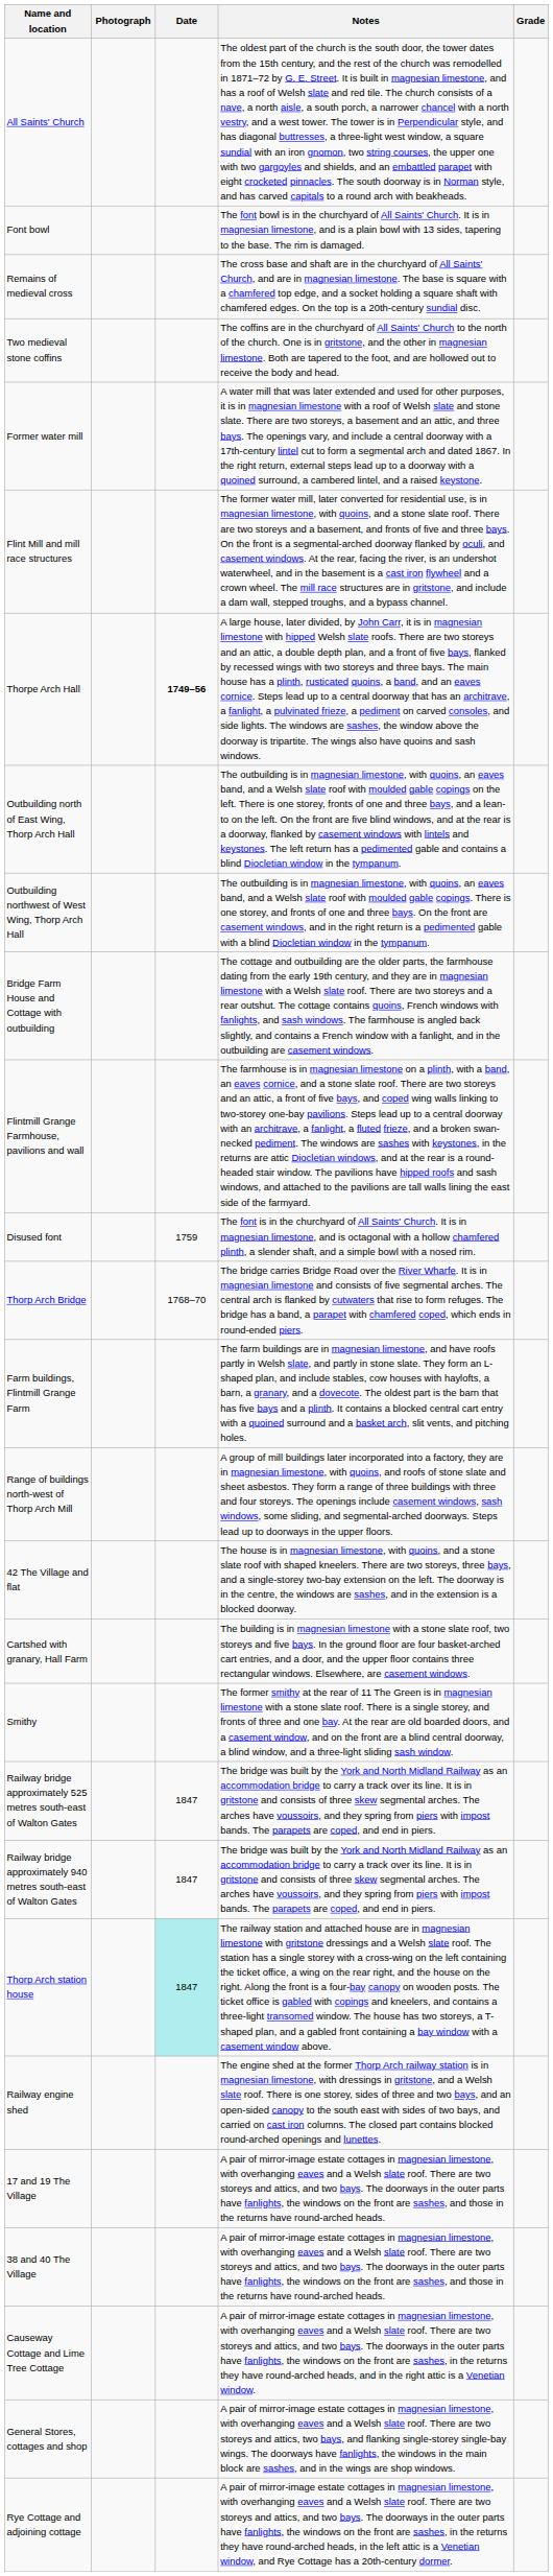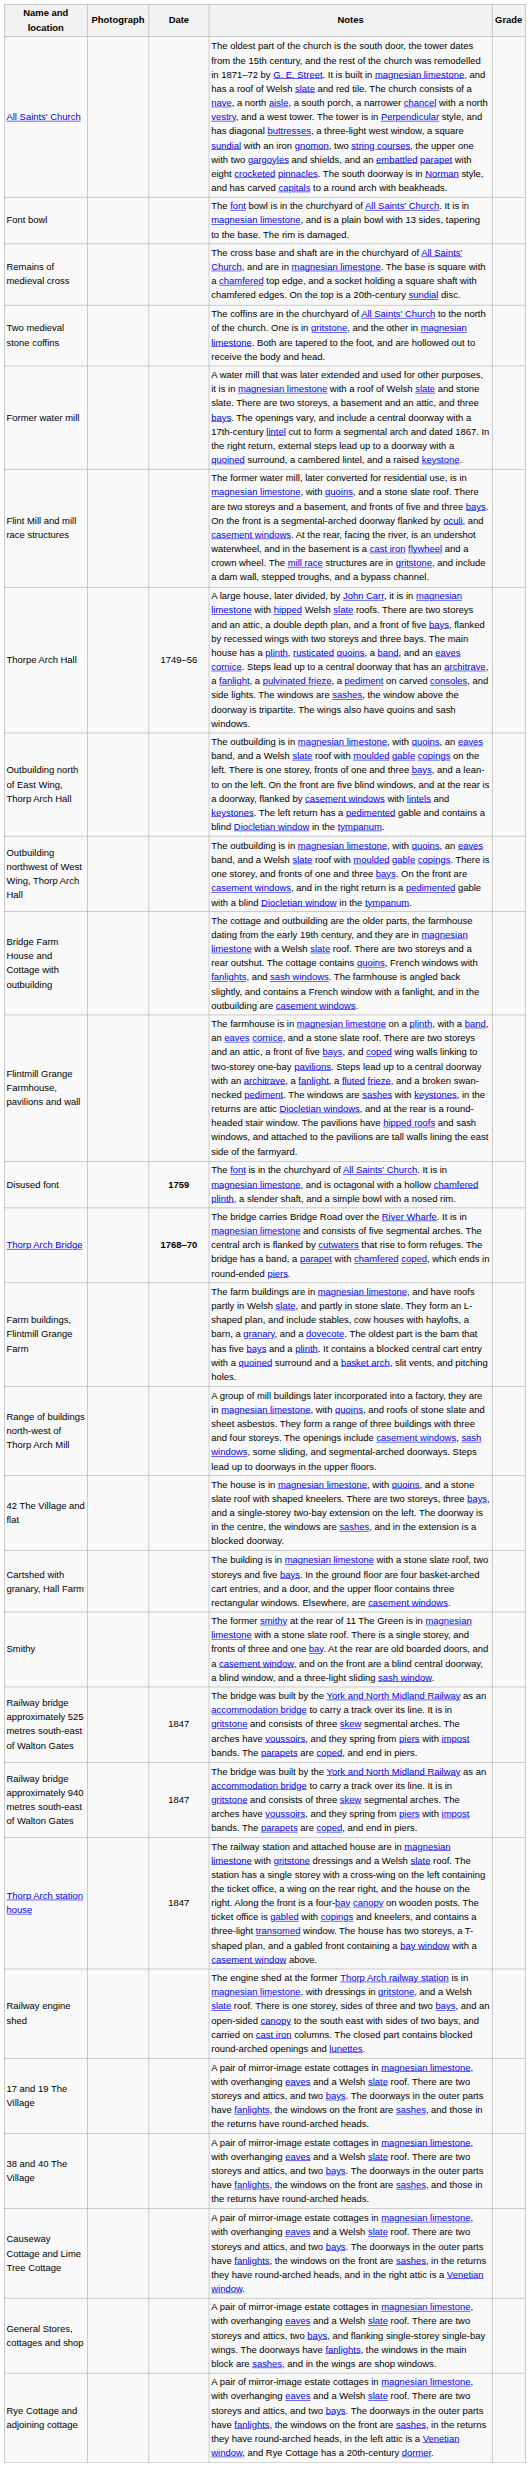Thorpe Arch Hall | Date: bold -> normal
Disused font | Date: normal -> bold
Thorp Arch Bridge | Date: normal -> bold
Thorp Arch station house | Date: paleturquoise background -> no background
